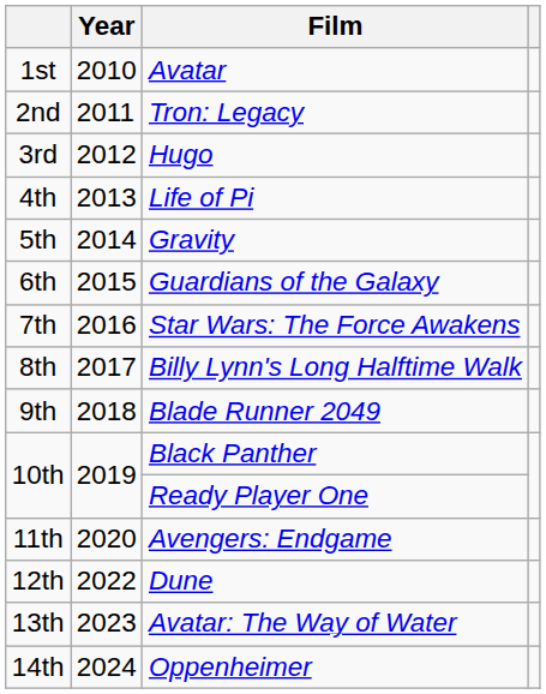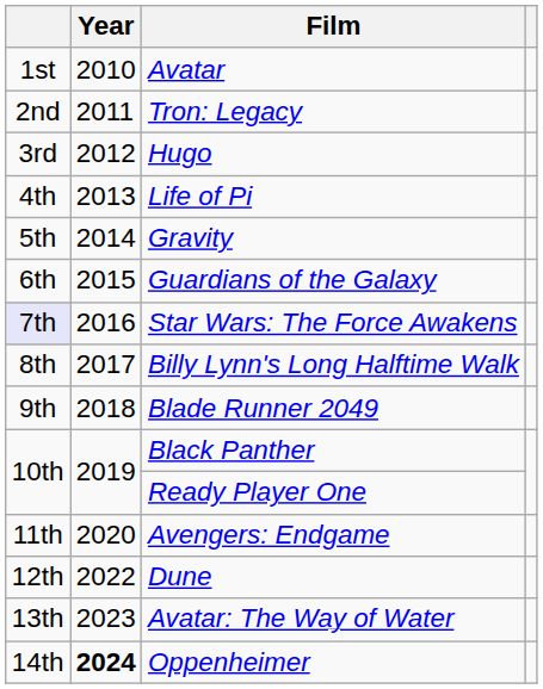Star Wars: The Force Awakens | column 1: no background -> lavender background
Oppenheimer | Year: normal -> bold
